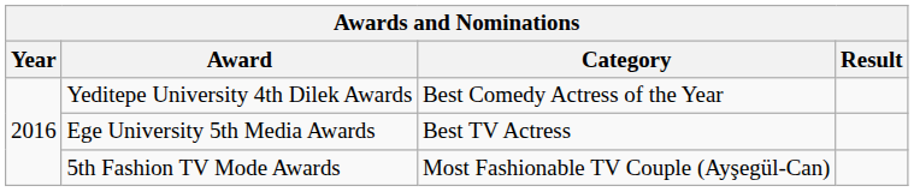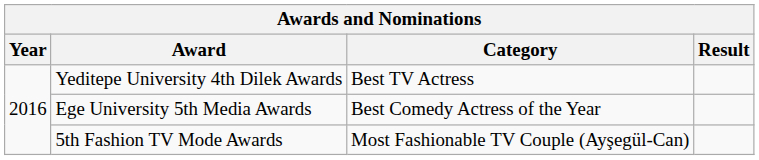Yeditepe University 4th Dilek Awards | Category: Best Comedy Actress of the Year -> Best TV Actress
Ege University 5th Media Awards | Category: Best TV Actress -> Best Comedy Actress of the Year
